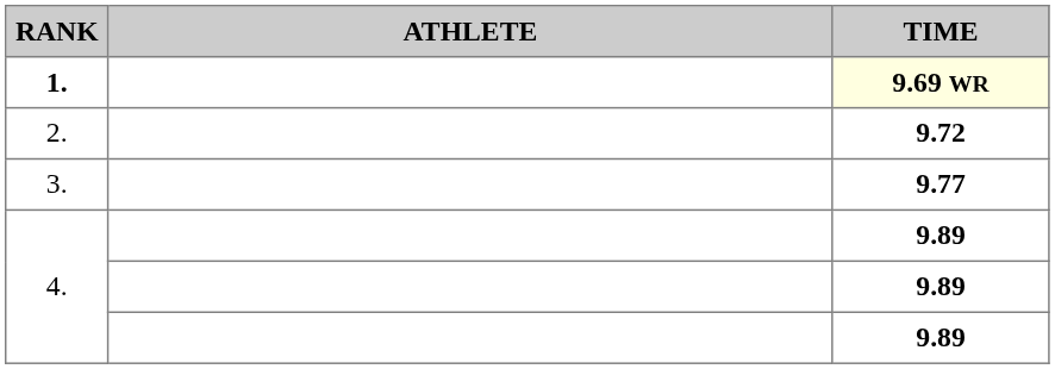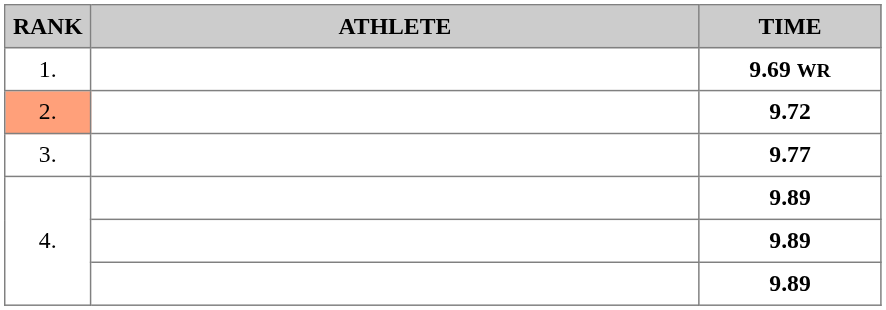1. | RANK: bold -> normal
1. | TIME: lightyellow background -> no background
2. | RANK: no background -> lightsalmon background
